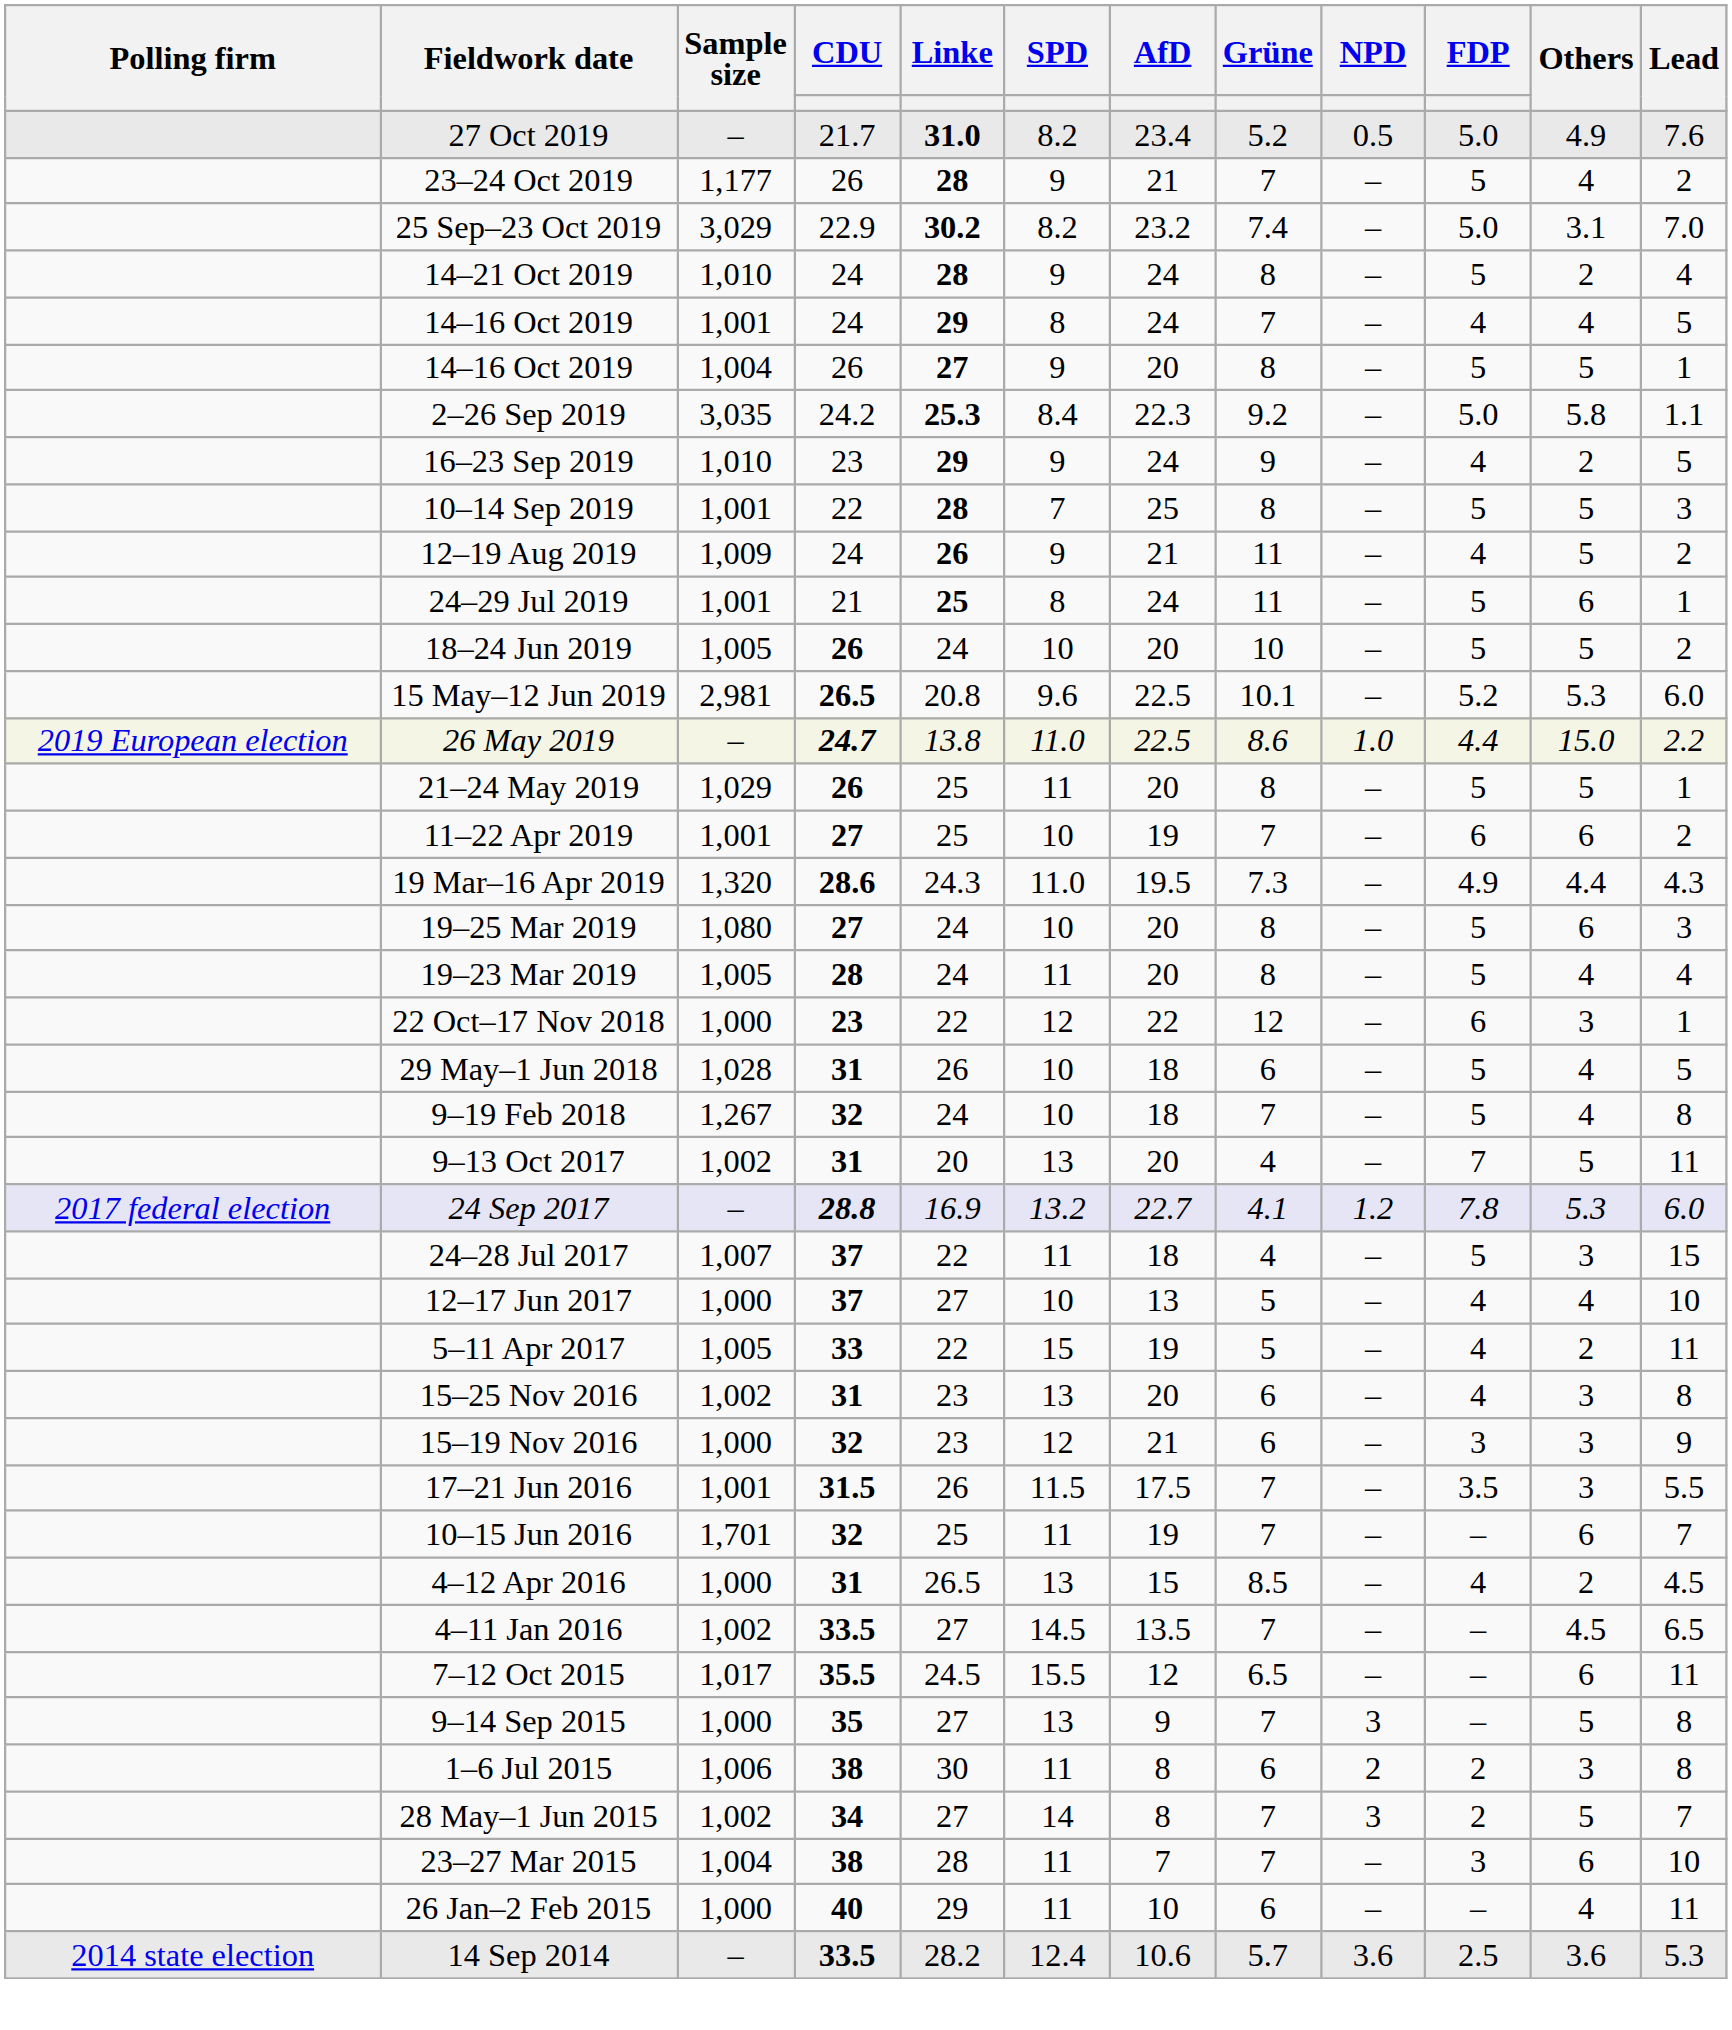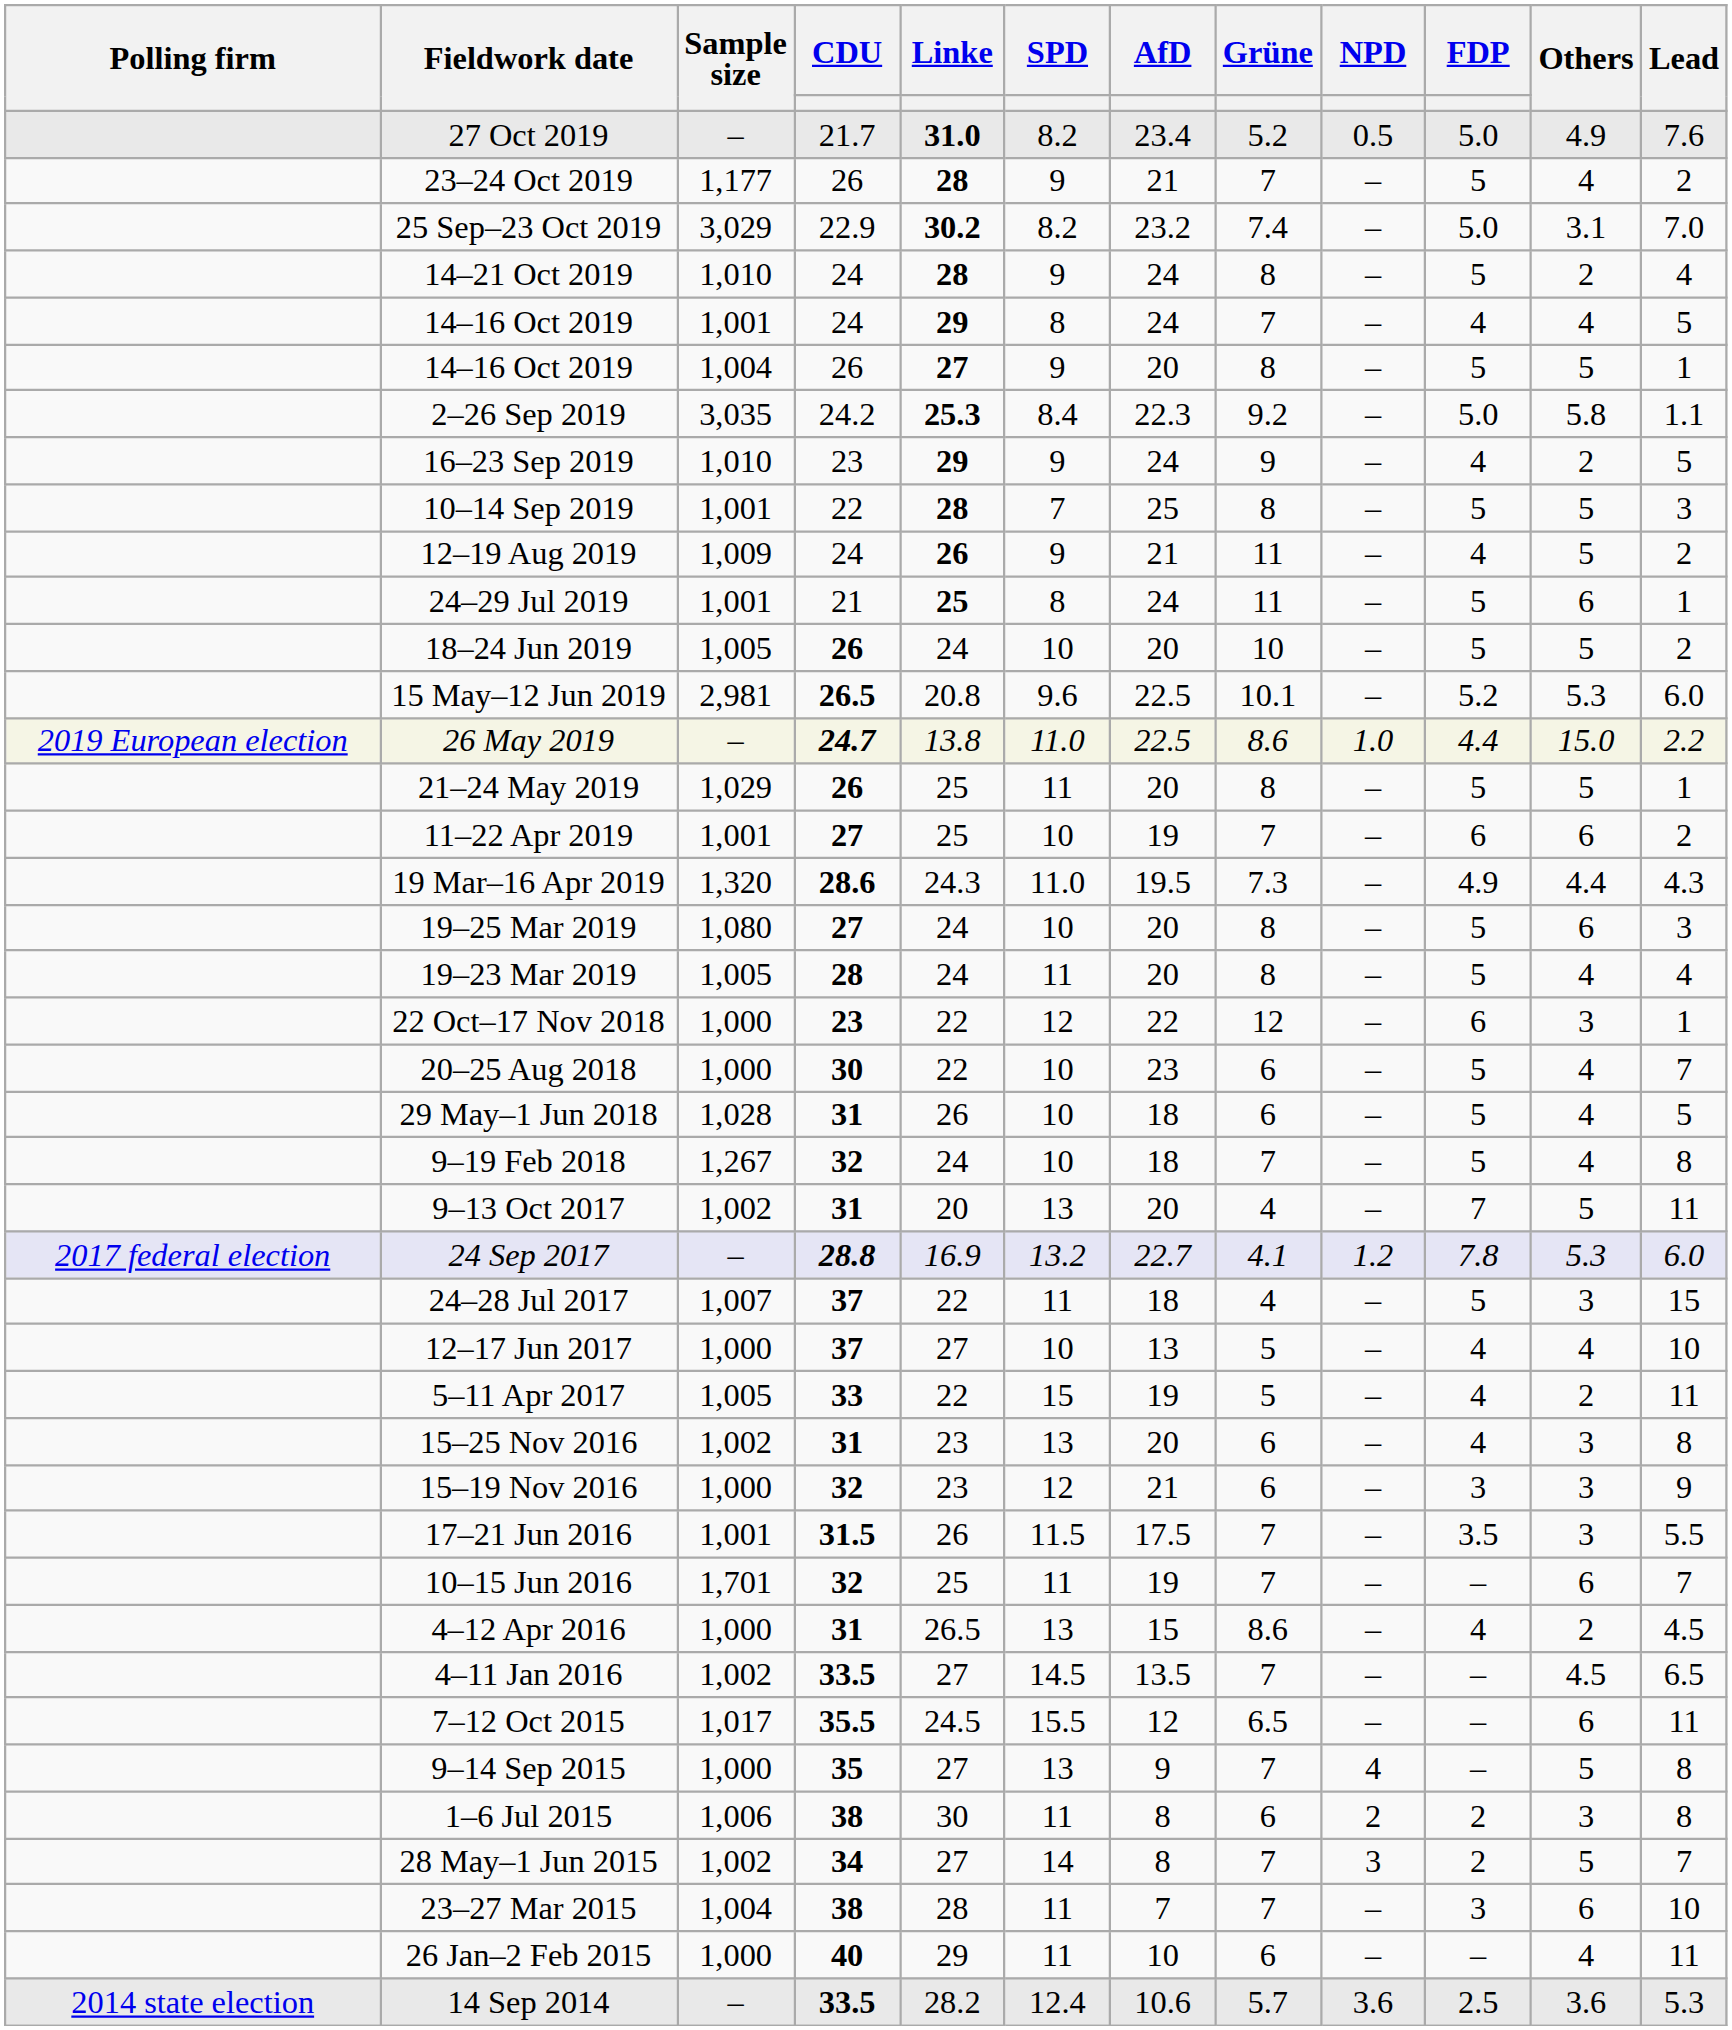+ row: 20–25 Aug 2018 | 1,000 | 30 | 22 | 10 | 23 | 6 | – | 5 | 4 | 7
4–12 Apr 2016 | Grüne: 8.5 -> 8.6
9–14 Sep 2015 | NPD: 3 -> 4
